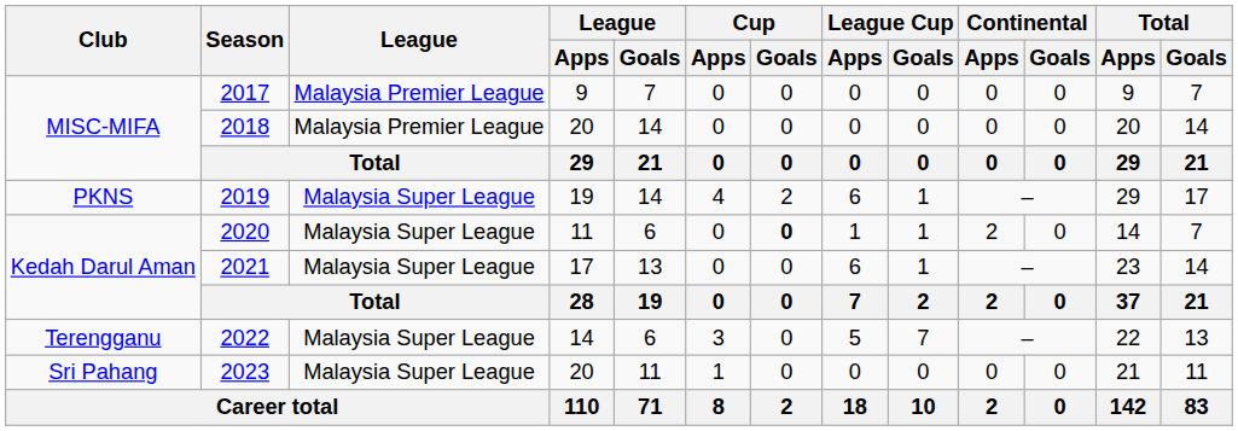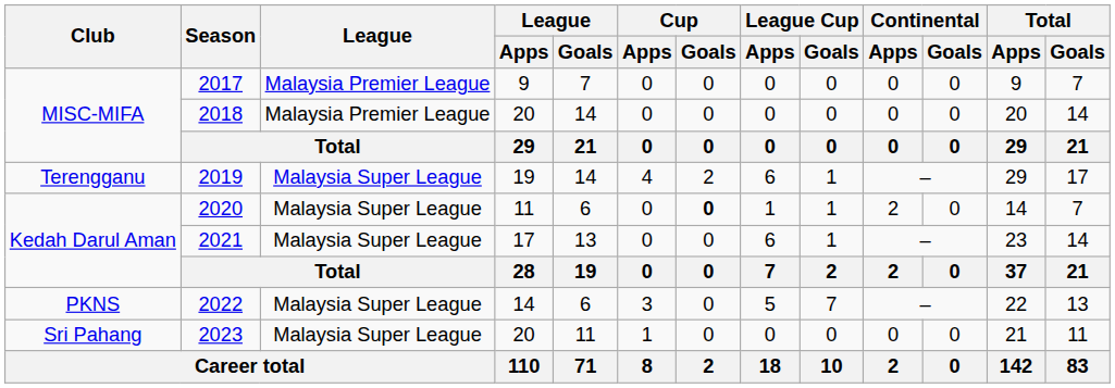2019 | Club: PKNS -> Terengganu
2022 | Club: Terengganu -> PKNS
